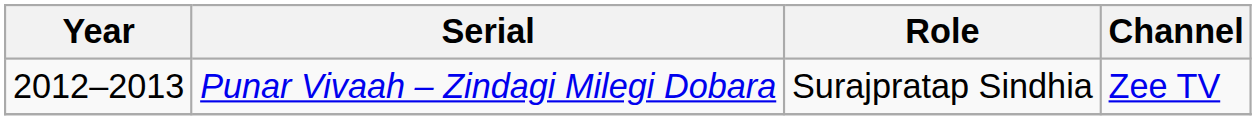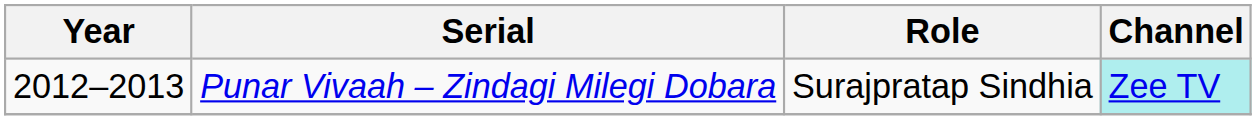Punar Vivaah – Zindagi Milegi Dobara | Channel: no background -> paleturquoise background
